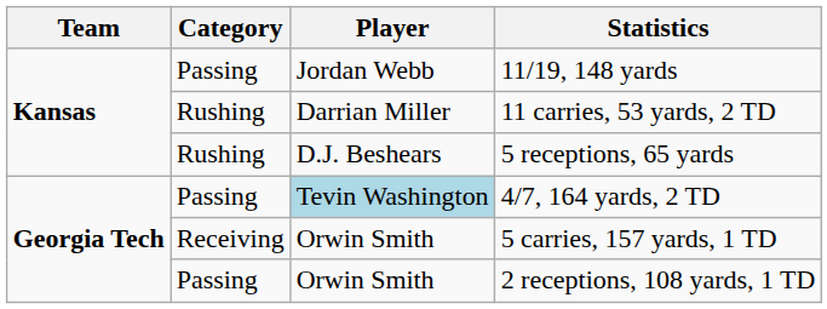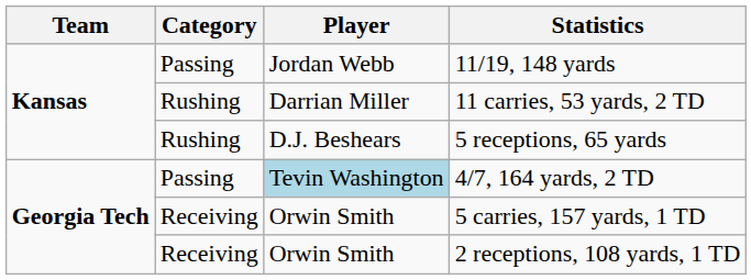2 receptions, 108 yards, 1 TD | Category: Passing -> Receiving
